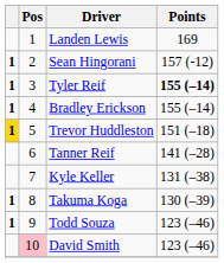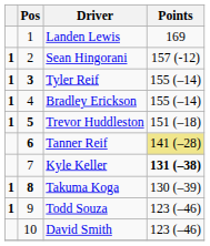Tyler Reif | Pos: normal -> bold
Tyler Reif | Points: bold -> normal
Trevor Huddleston | column 1: gold background -> no background
Trevor Huddleston | Pos: normal -> bold
Tanner Reif | Pos: normal -> bold
Tanner Reif | Points: no background -> khaki background
Kyle Keller | Points: normal -> bold
Takuma Koga | Pos: normal -> bold
David Smith | Pos: pink background -> no background
